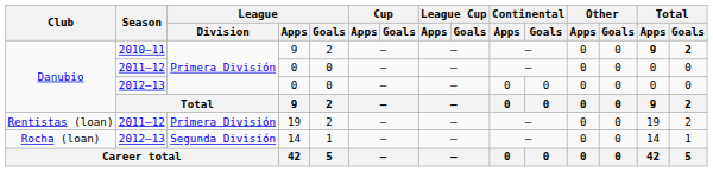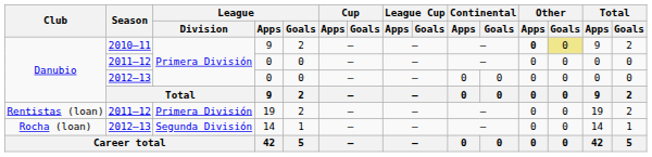2010–11 / 9 | Other / Apps: normal -> bold
2010–11 / 9 | Other / Goals: no background -> khaki background
2010–11 / 9 | Total / Apps: bold -> normal
2010–11 / 9 | Total / Goals: bold -> normal
